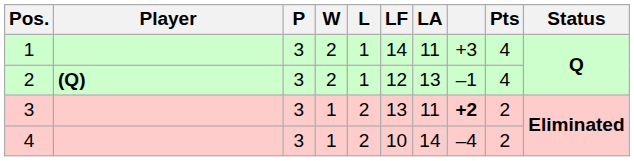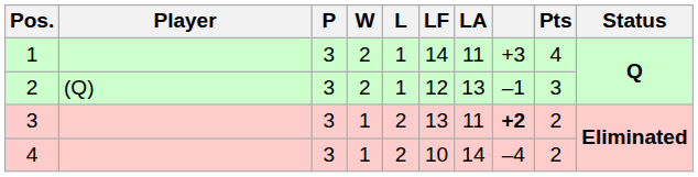row 3 | Player: bold -> normal
row 3 | Pts: 4 -> 3
